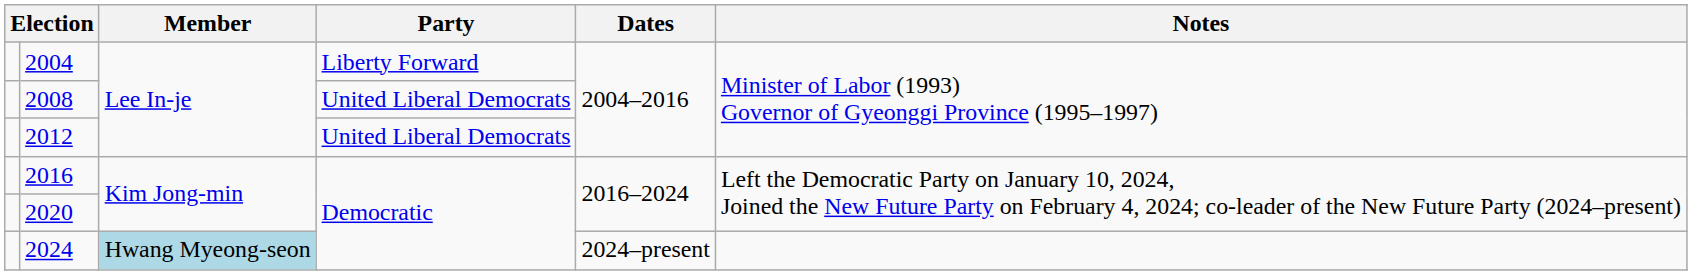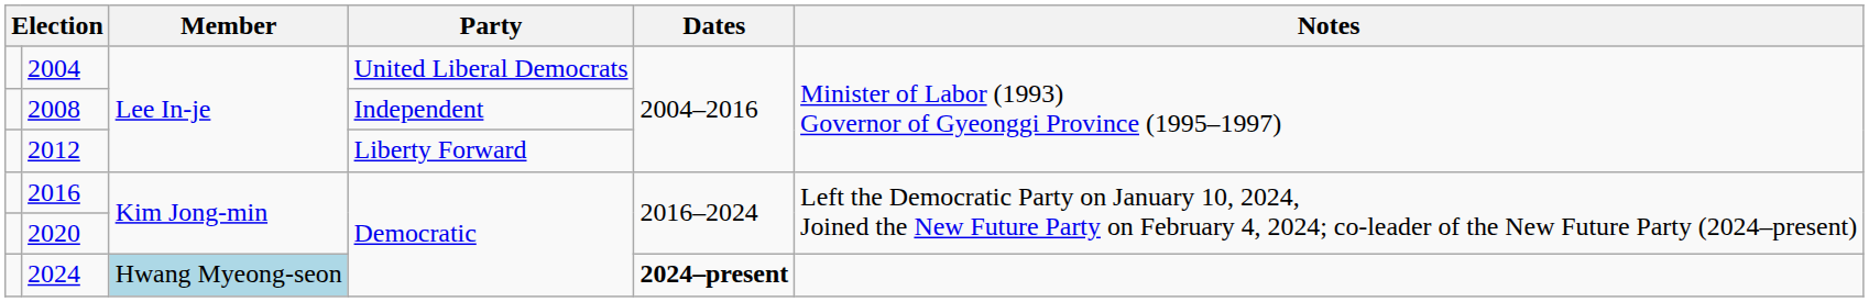2004 | Party: Liberty Forward -> United Liberal Democrats
2008 | Party: United Liberal Democrats -> Independent
2012 | Party: United Liberal Democrats -> Liberty Forward
2024 | Dates: normal -> bold
